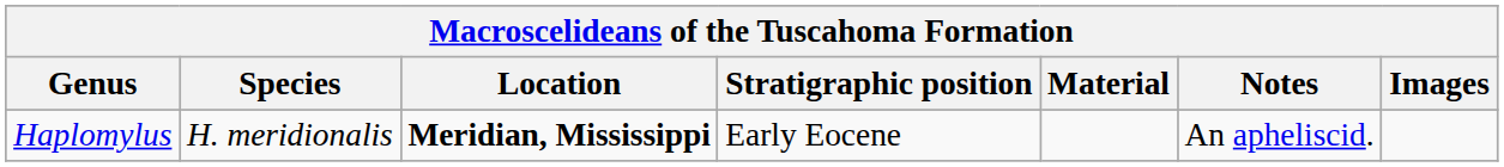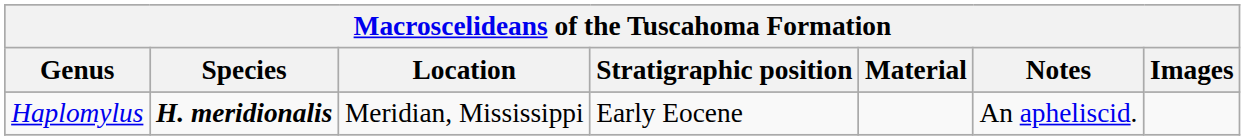Haplomylus | Species: normal -> bold
Haplomylus | Location: bold -> normal
